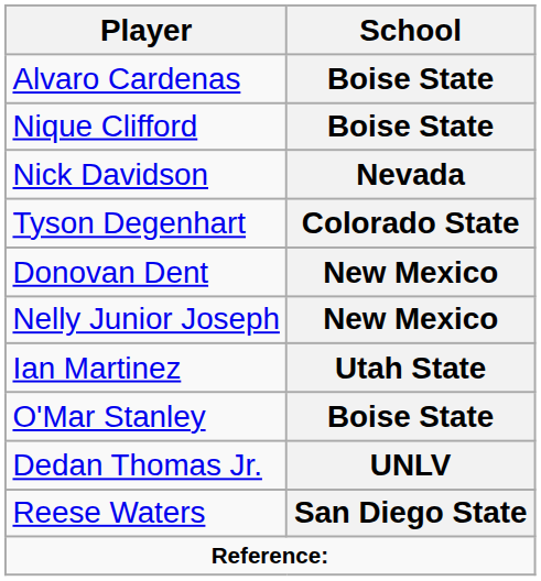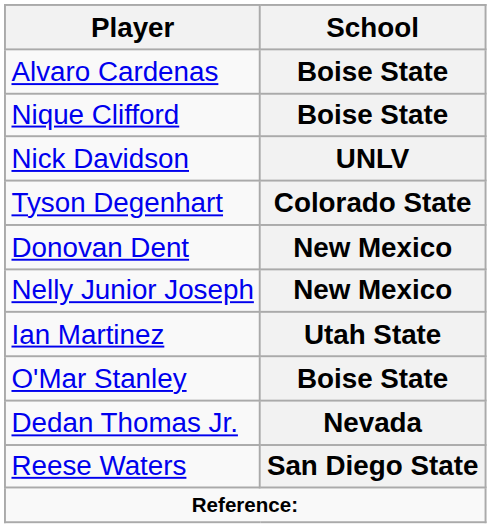Nick Davidson | School: Nevada -> UNLV
Dedan Thomas Jr. | School: UNLV -> Nevada
